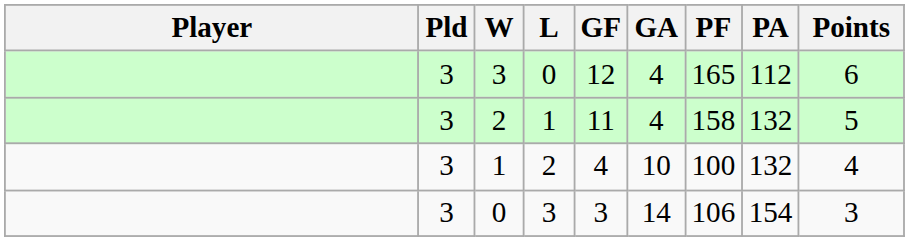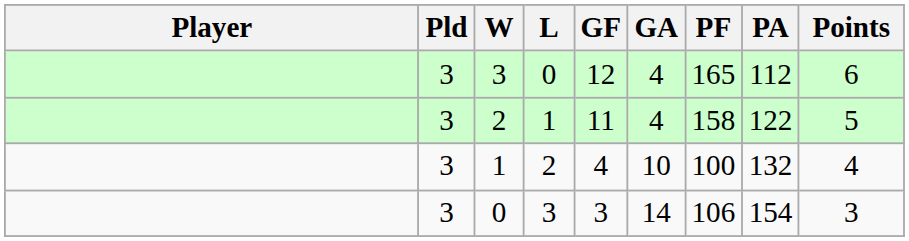row 3 | PA: 132 -> 122
